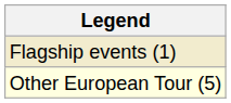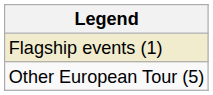row 3 | column 1: lightyellow background -> no background
